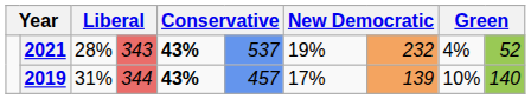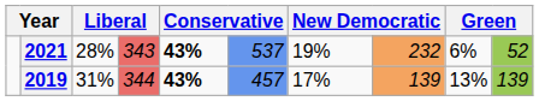2021 | column 9: 4% -> 6%
2019 | column 9: 10% -> 13%
2019 | column 10: 140 -> 139
